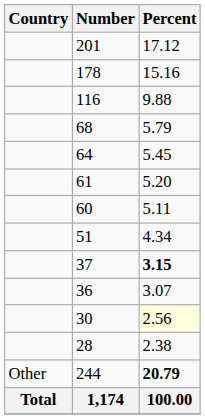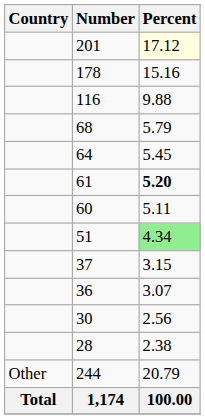201 | Percent: no background -> lightyellow background
61 | Percent: normal -> bold
51 | Percent: no background -> lightgreen background
37 | Percent: bold -> normal
30 | Percent: lightyellow background -> no background
244 | Percent: bold -> normal
